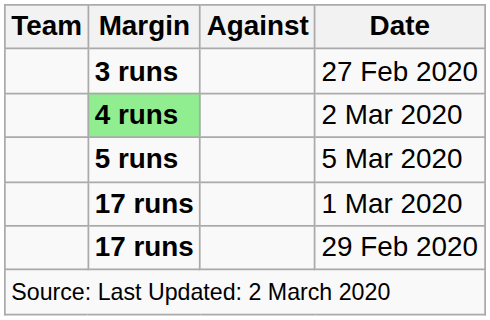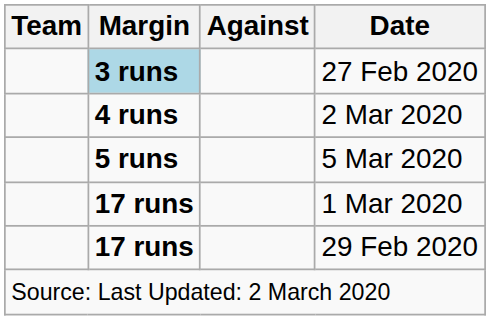27 Feb 2020 | Margin: no background -> lightblue background
2 Mar 2020 | Margin: lightgreen background -> no background
